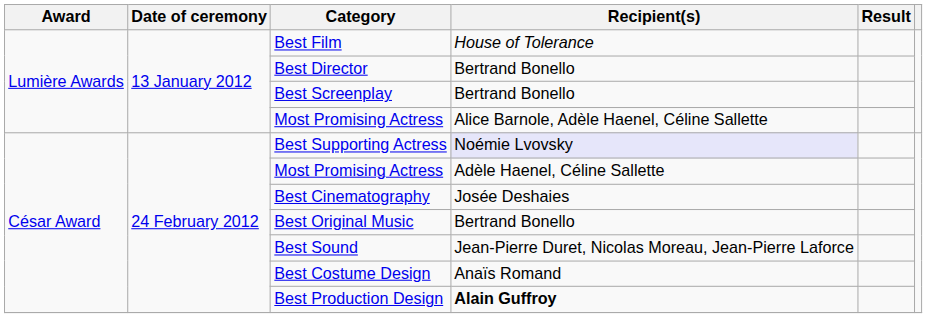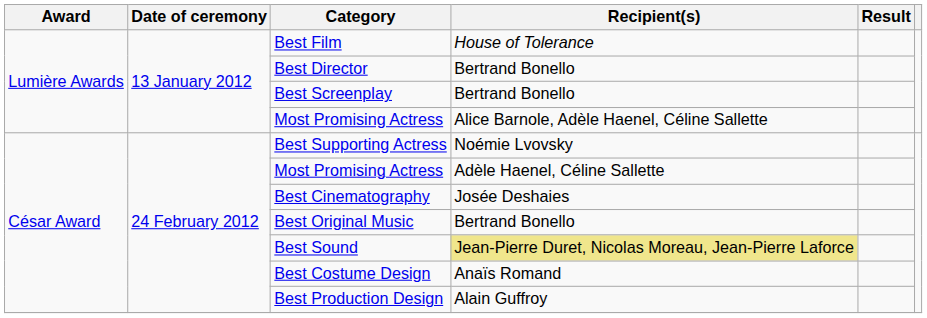Best Supporting Actress | Recipient(s): lavender background -> no background
Best Sound | Recipient(s): no background -> khaki background
Best Production Design | Recipient(s): bold -> normal
